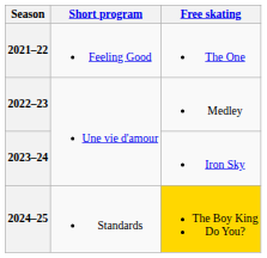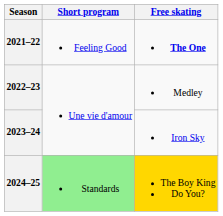2021–22 | Free skating: normal -> bold
2024–25 | Short program: no background -> lightgreen background
